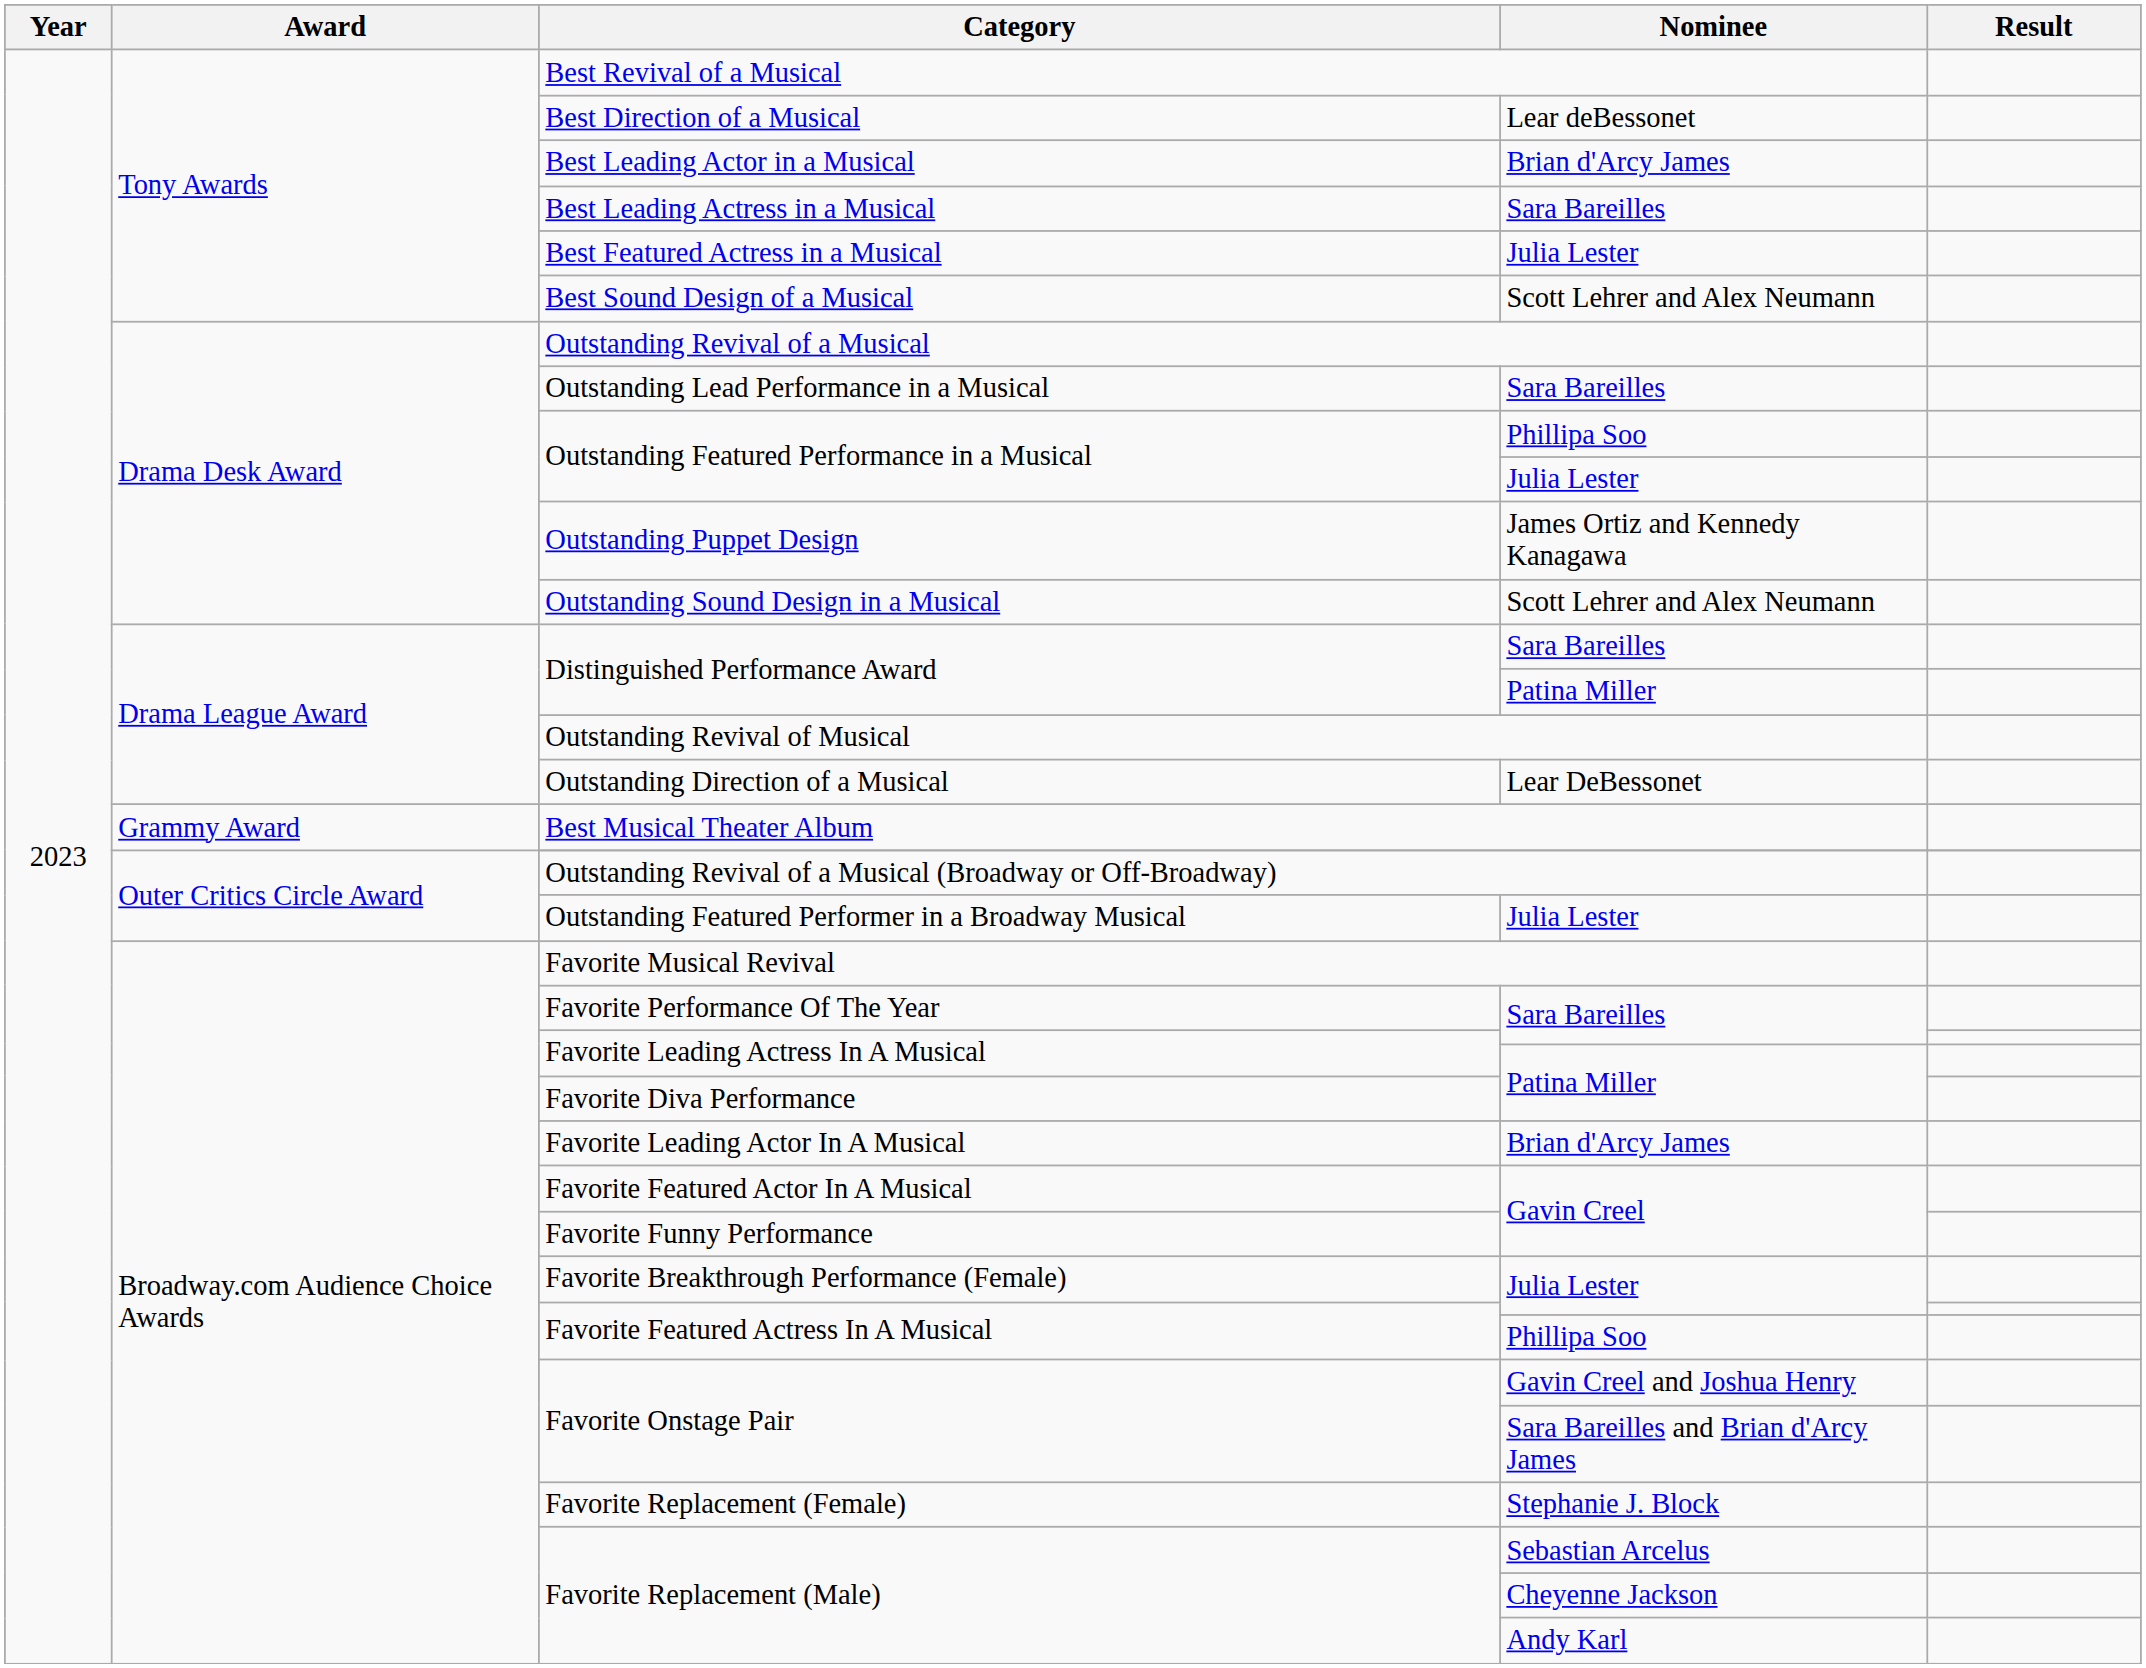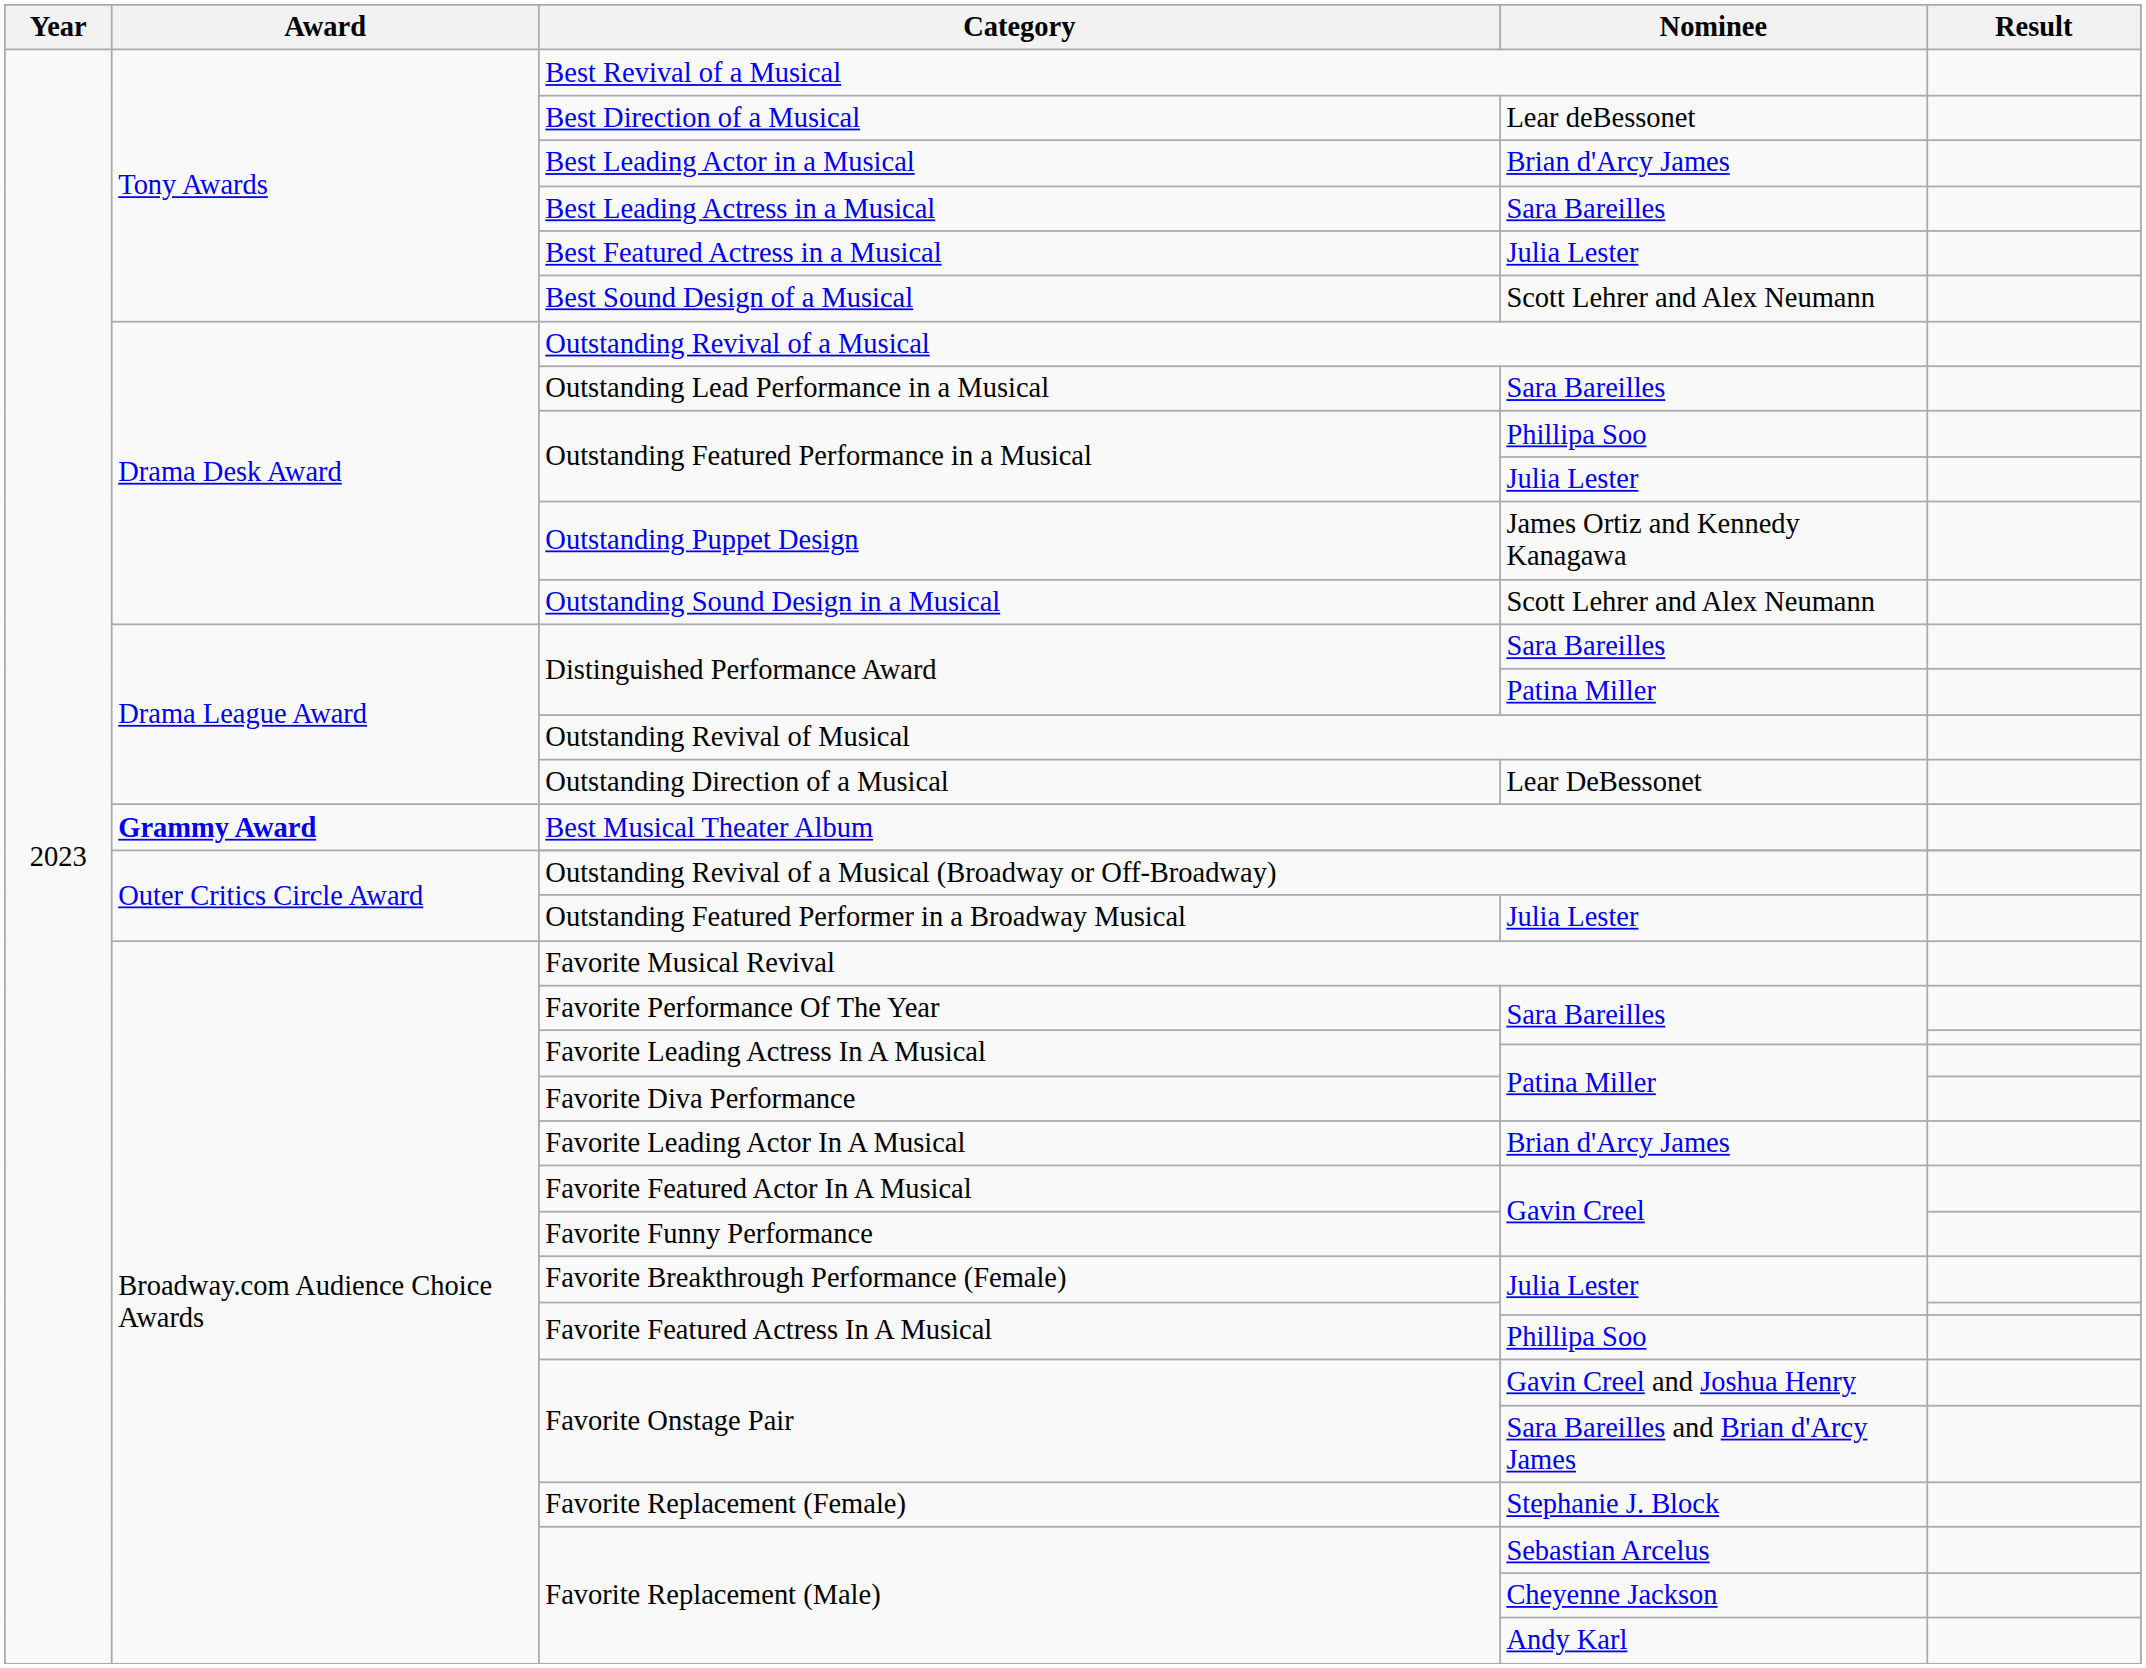Best Musical Theater Album | Award: normal -> bold
